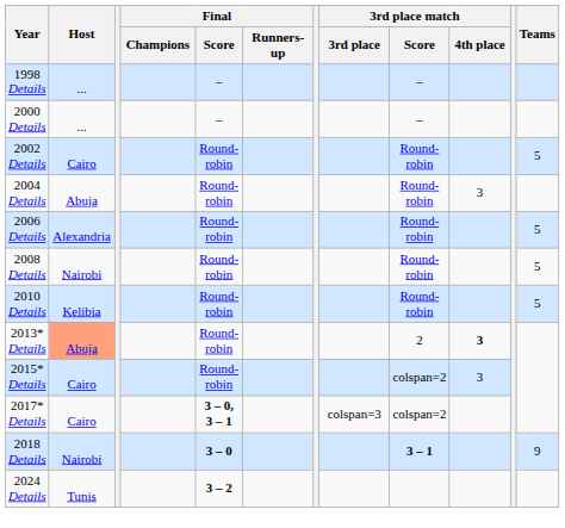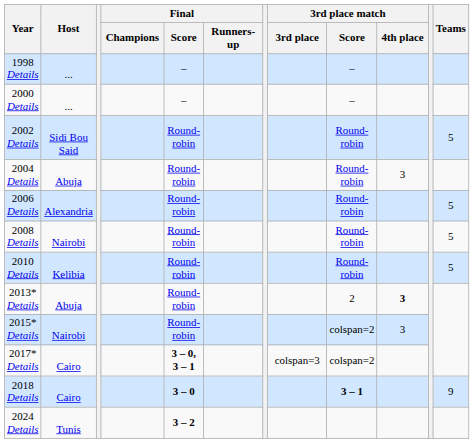2002 Details | Host: Cairo -> Sidi Bou Said
2013* Details | Host: lightsalmon background -> no background
2015* Details | Host: Cairo -> Nairobi
2018 Details | Host: Nairobi -> Cairo
